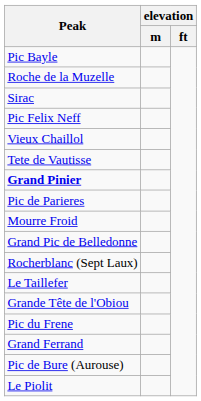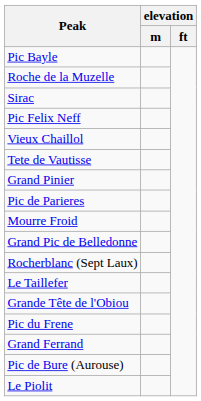Grand Pinier | Peak: bold -> normal
